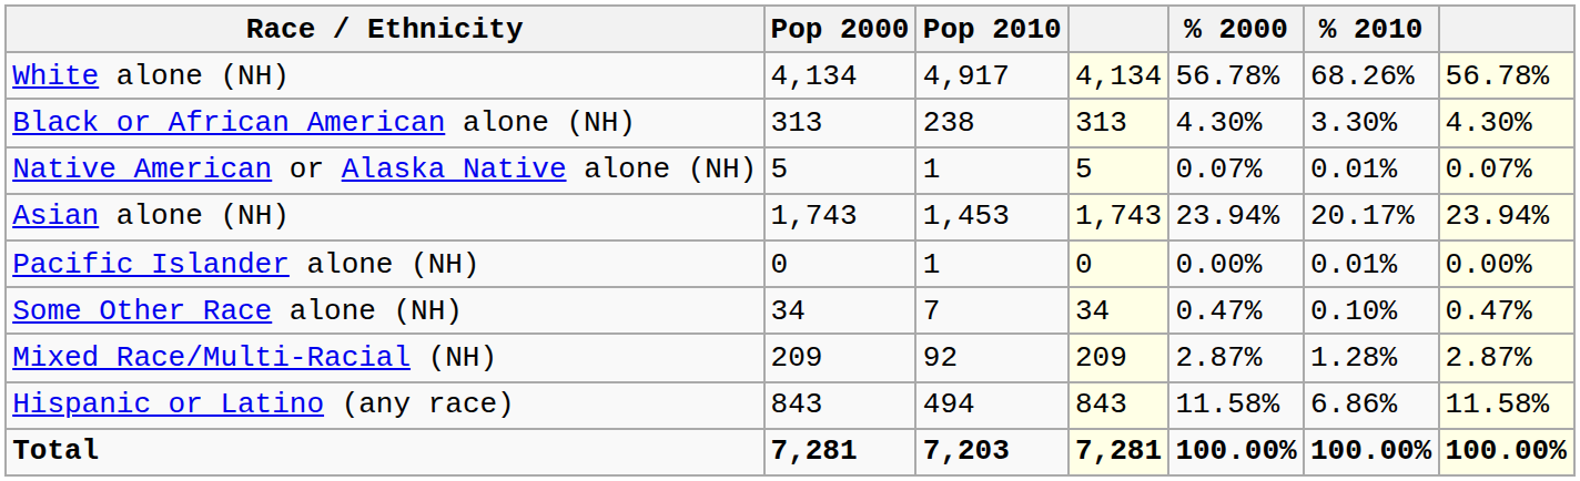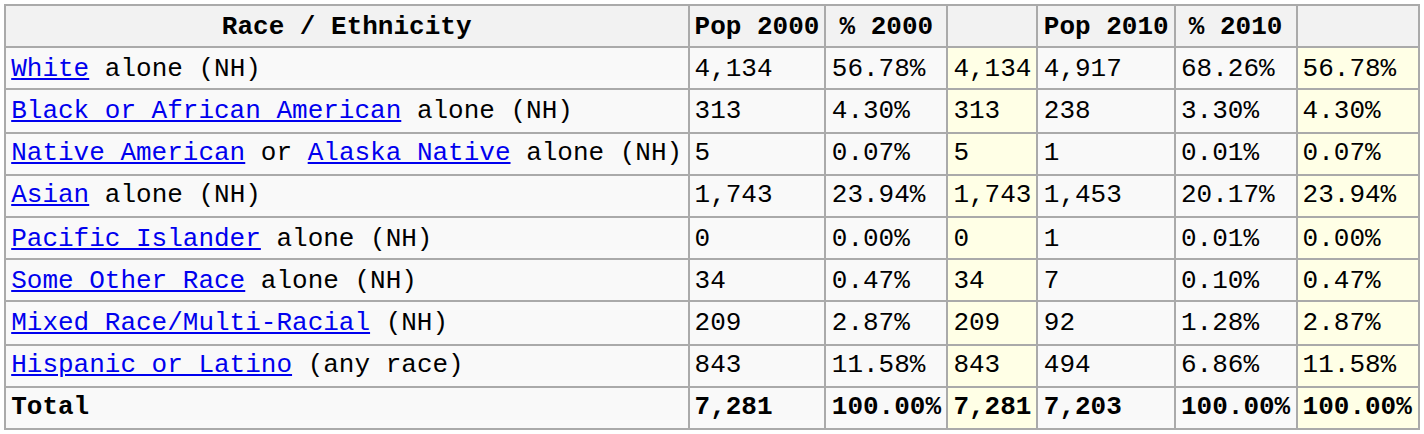columns swapped: Pop 2010 <-> % 2000
